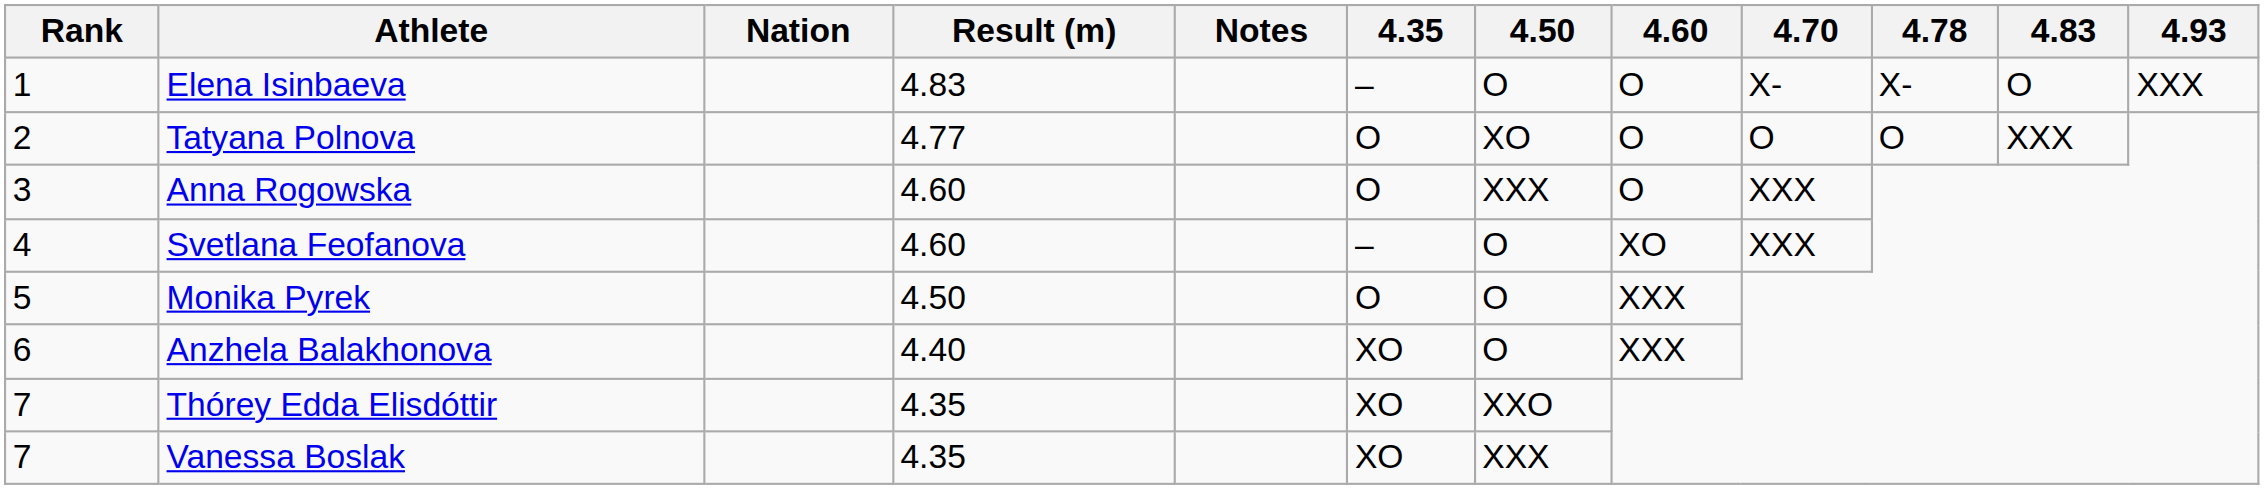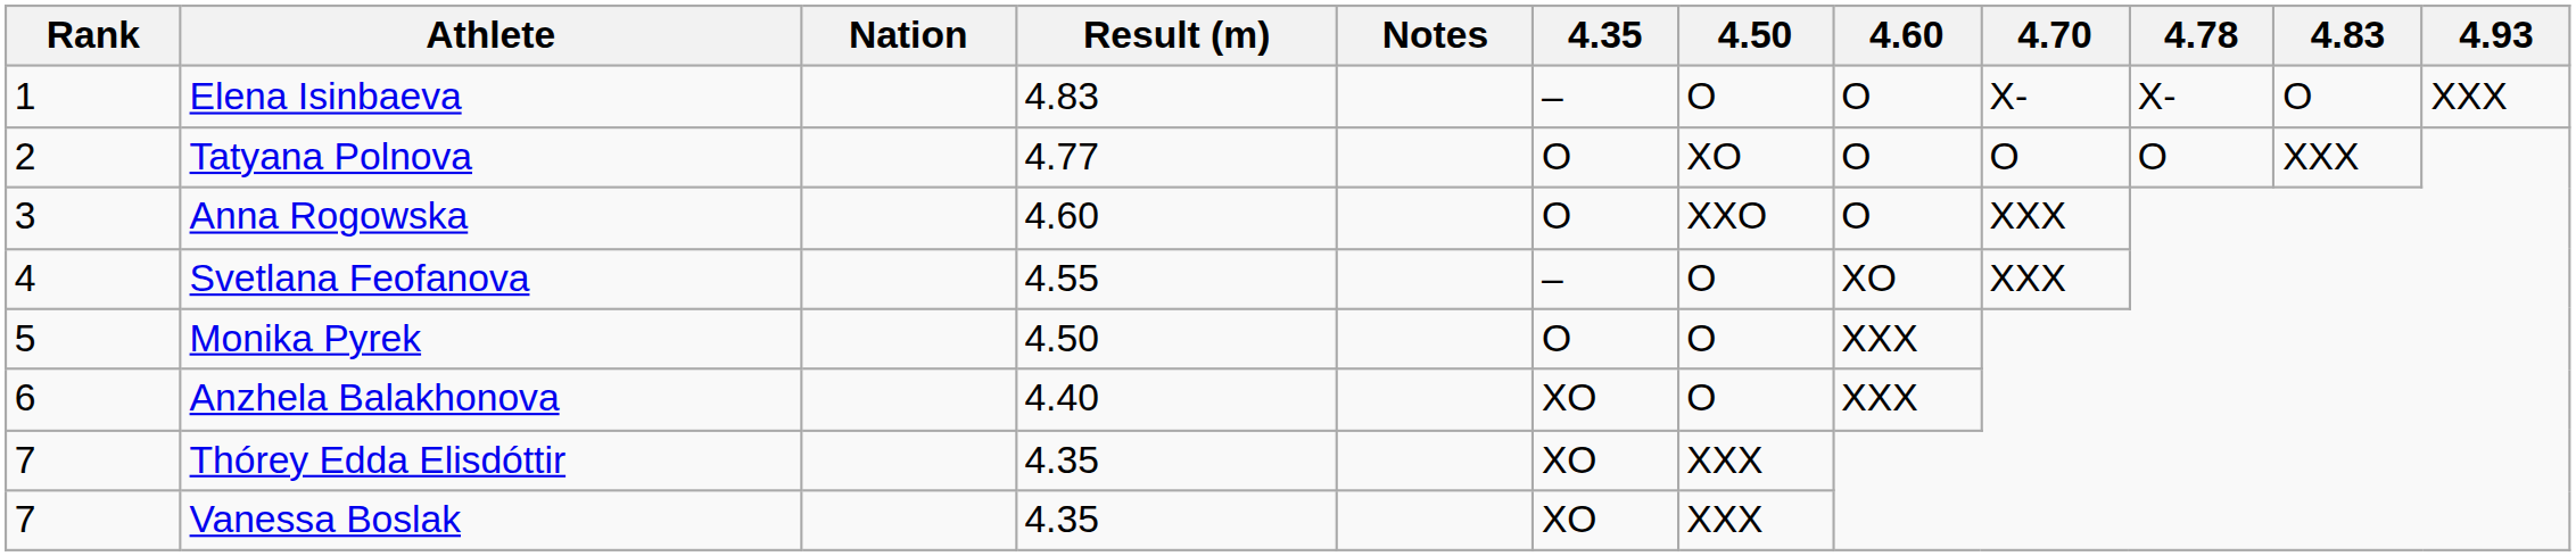Anna Rogowska | 4.50: XXX -> XXO
Svetlana Feofanova | Result (m): 4.60 -> 4.55
Thórey Edda Elisdóttir | 4.50: XXO -> XXX
